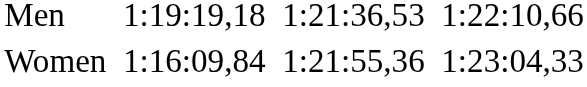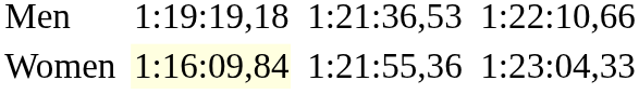Women | column 2: no background -> lightyellow background
